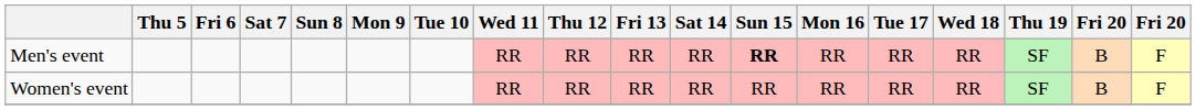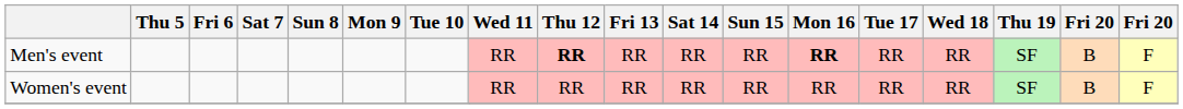Men's event | Thu 12: normal -> bold
Men's event | Sun 15: bold -> normal
Men's event | Mon 16: normal -> bold
